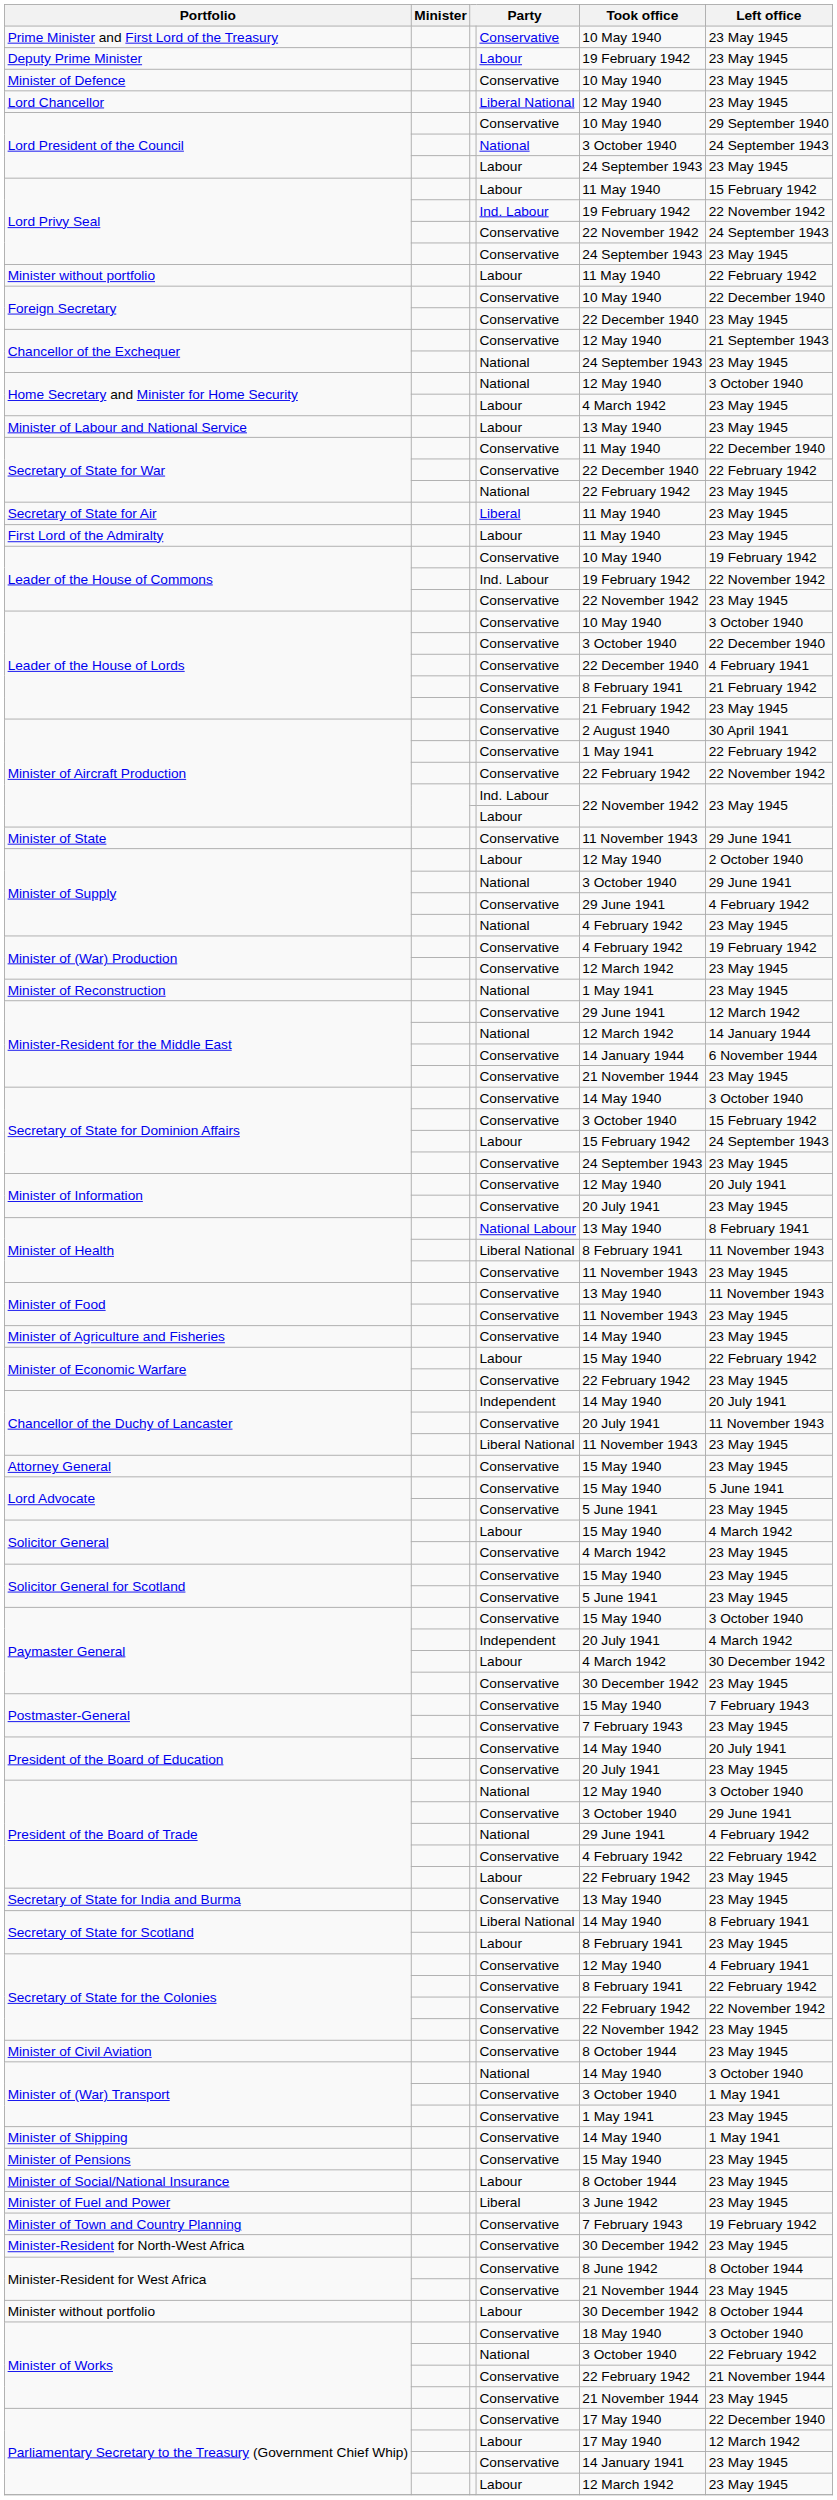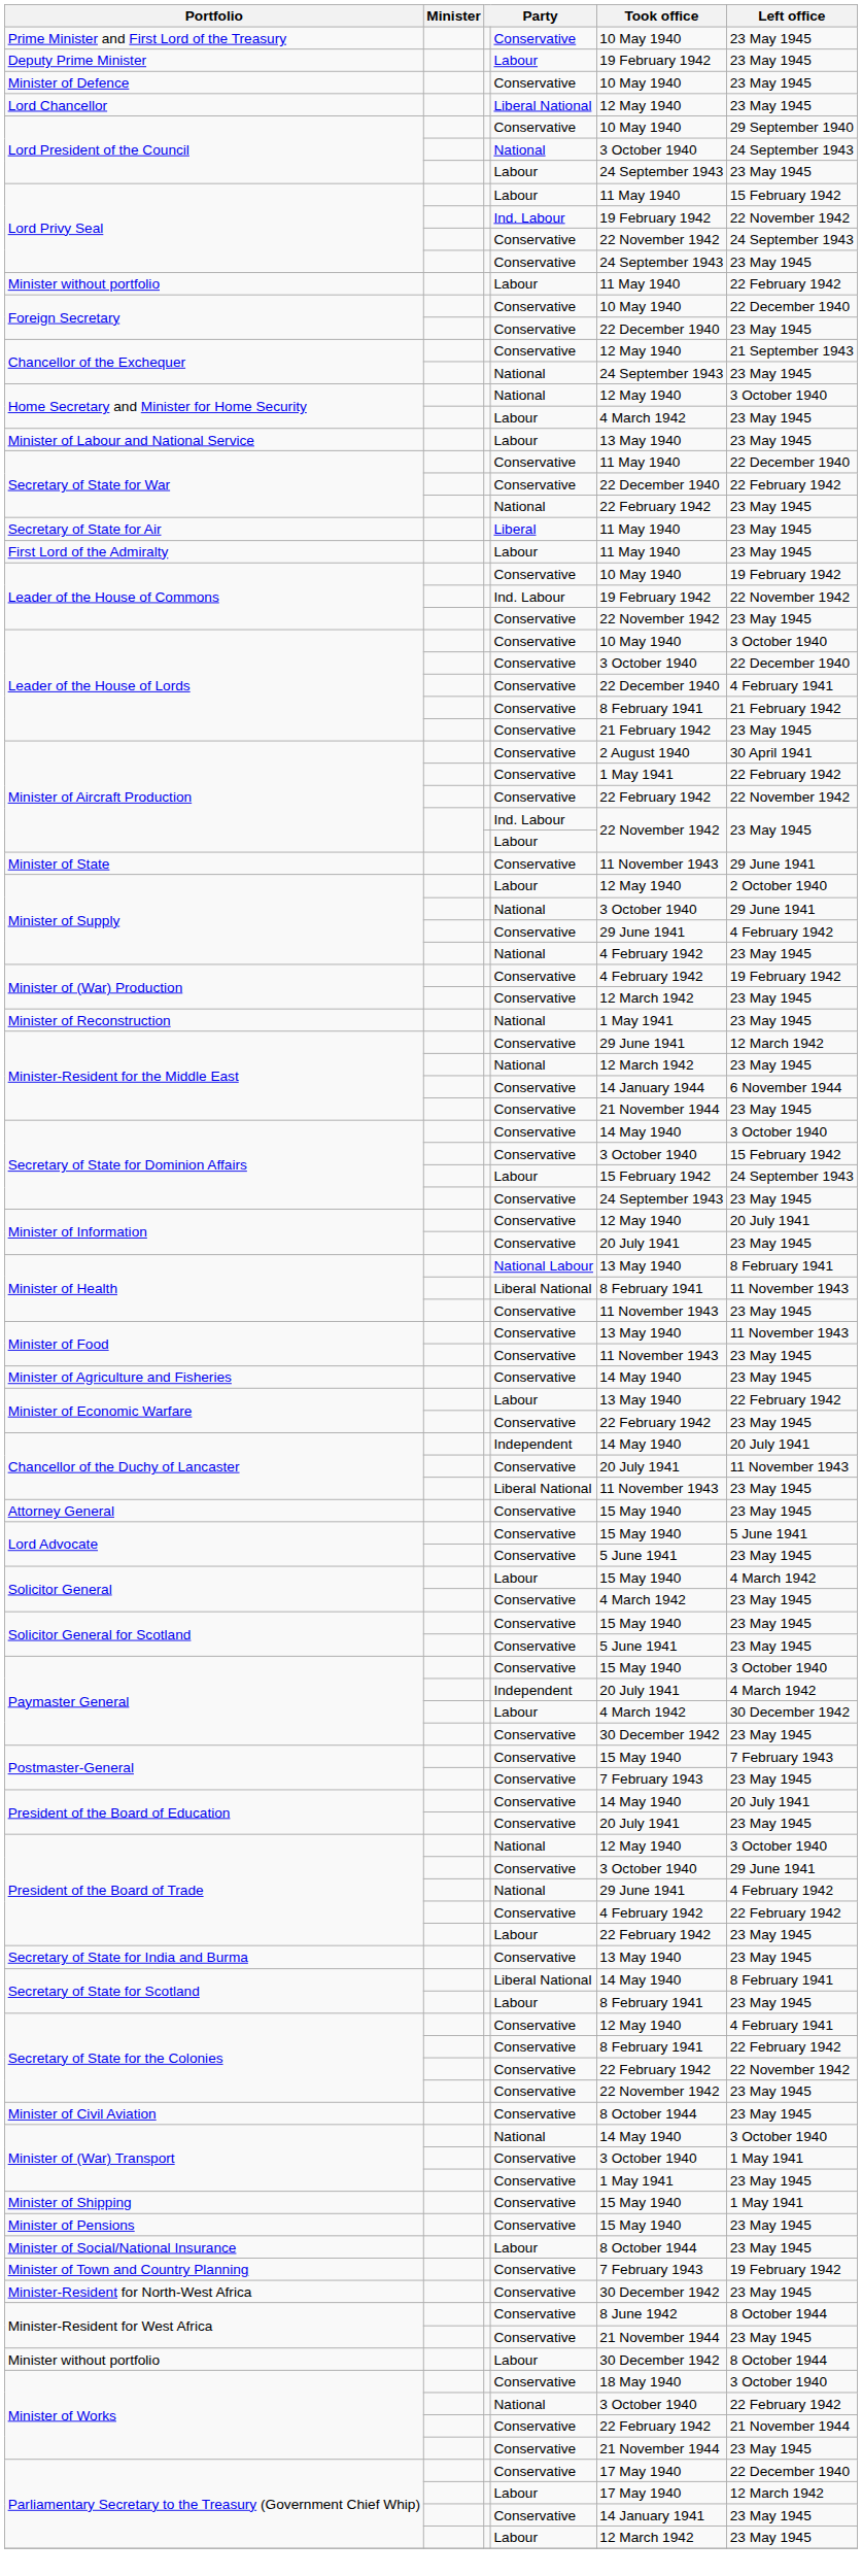Minister-Resident for the Middle East / National | Left office: 14 January 1944 -> 23 May 1945
Minister of Economic Warfare / Labour | Took office: 15 May 1940 -> 13 May 1940
Minister of Shipping | Took office: 14 May 1940 -> 15 May 1940
- row: Minister of Fuel and Power | Liberal | 3 June 1942 | 23 May 1945
